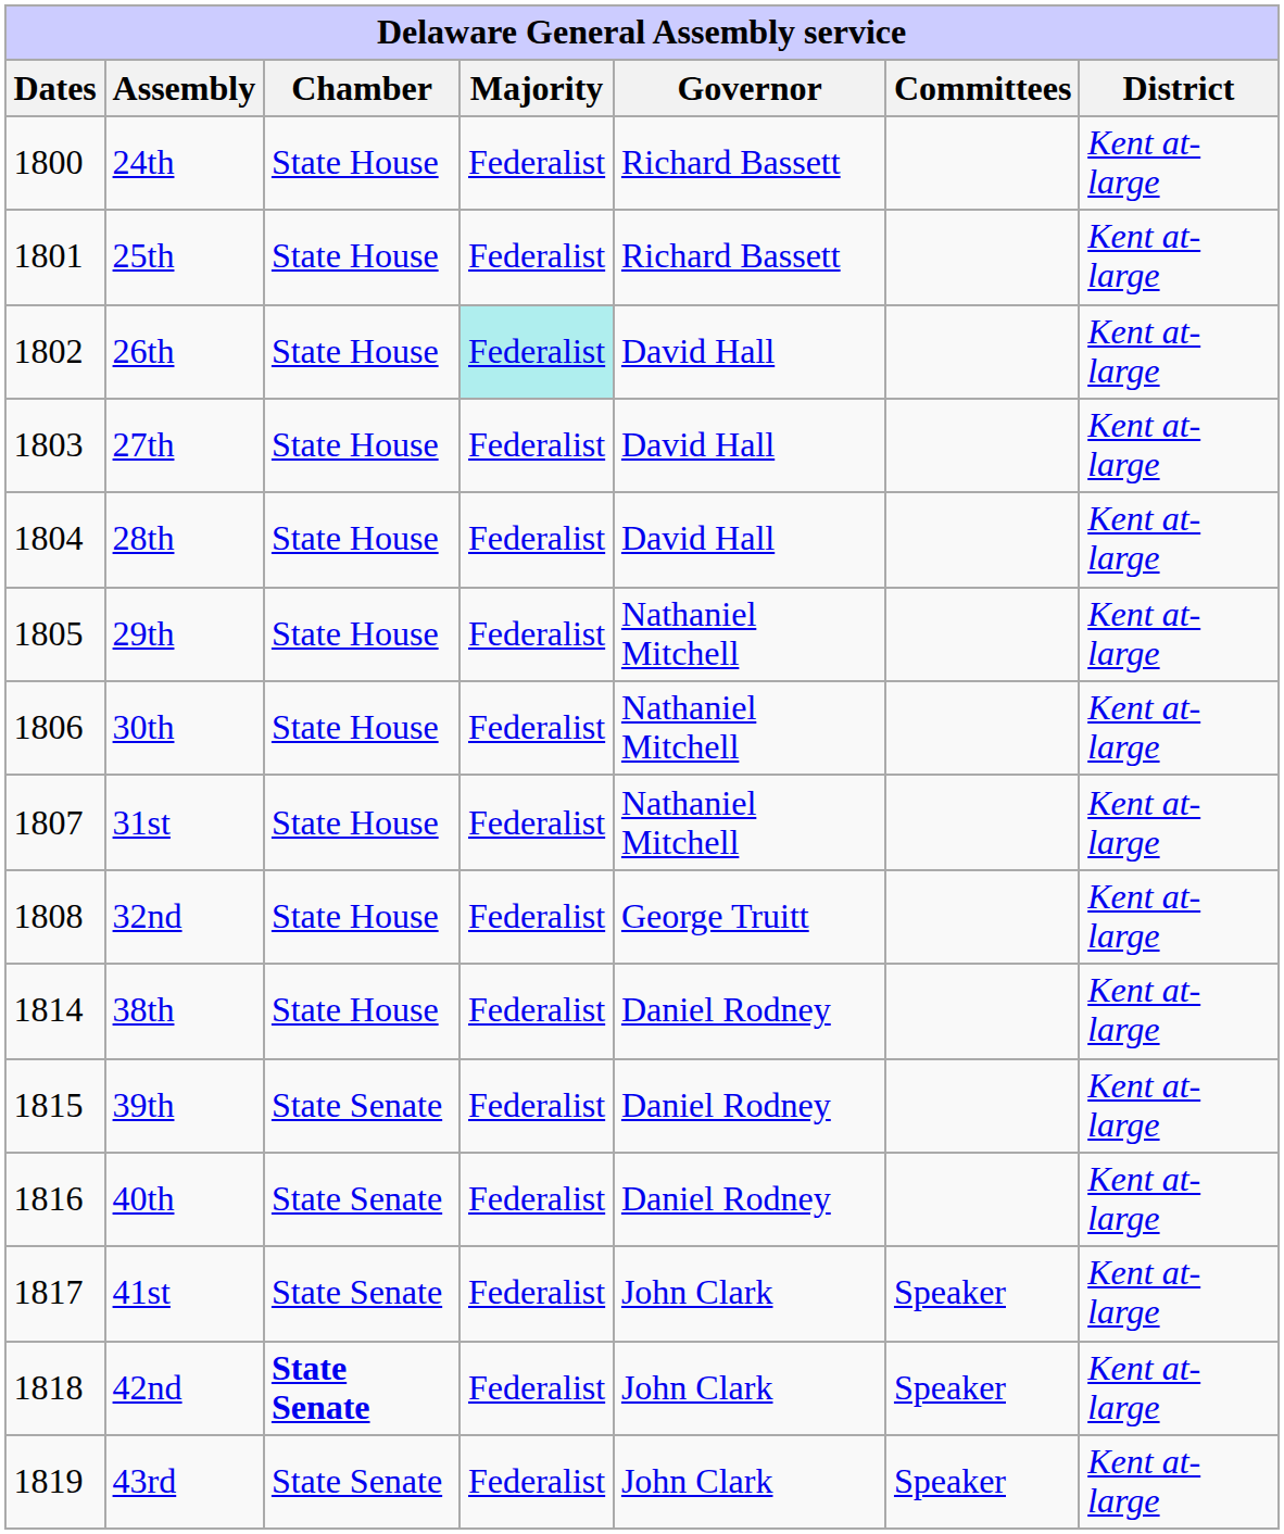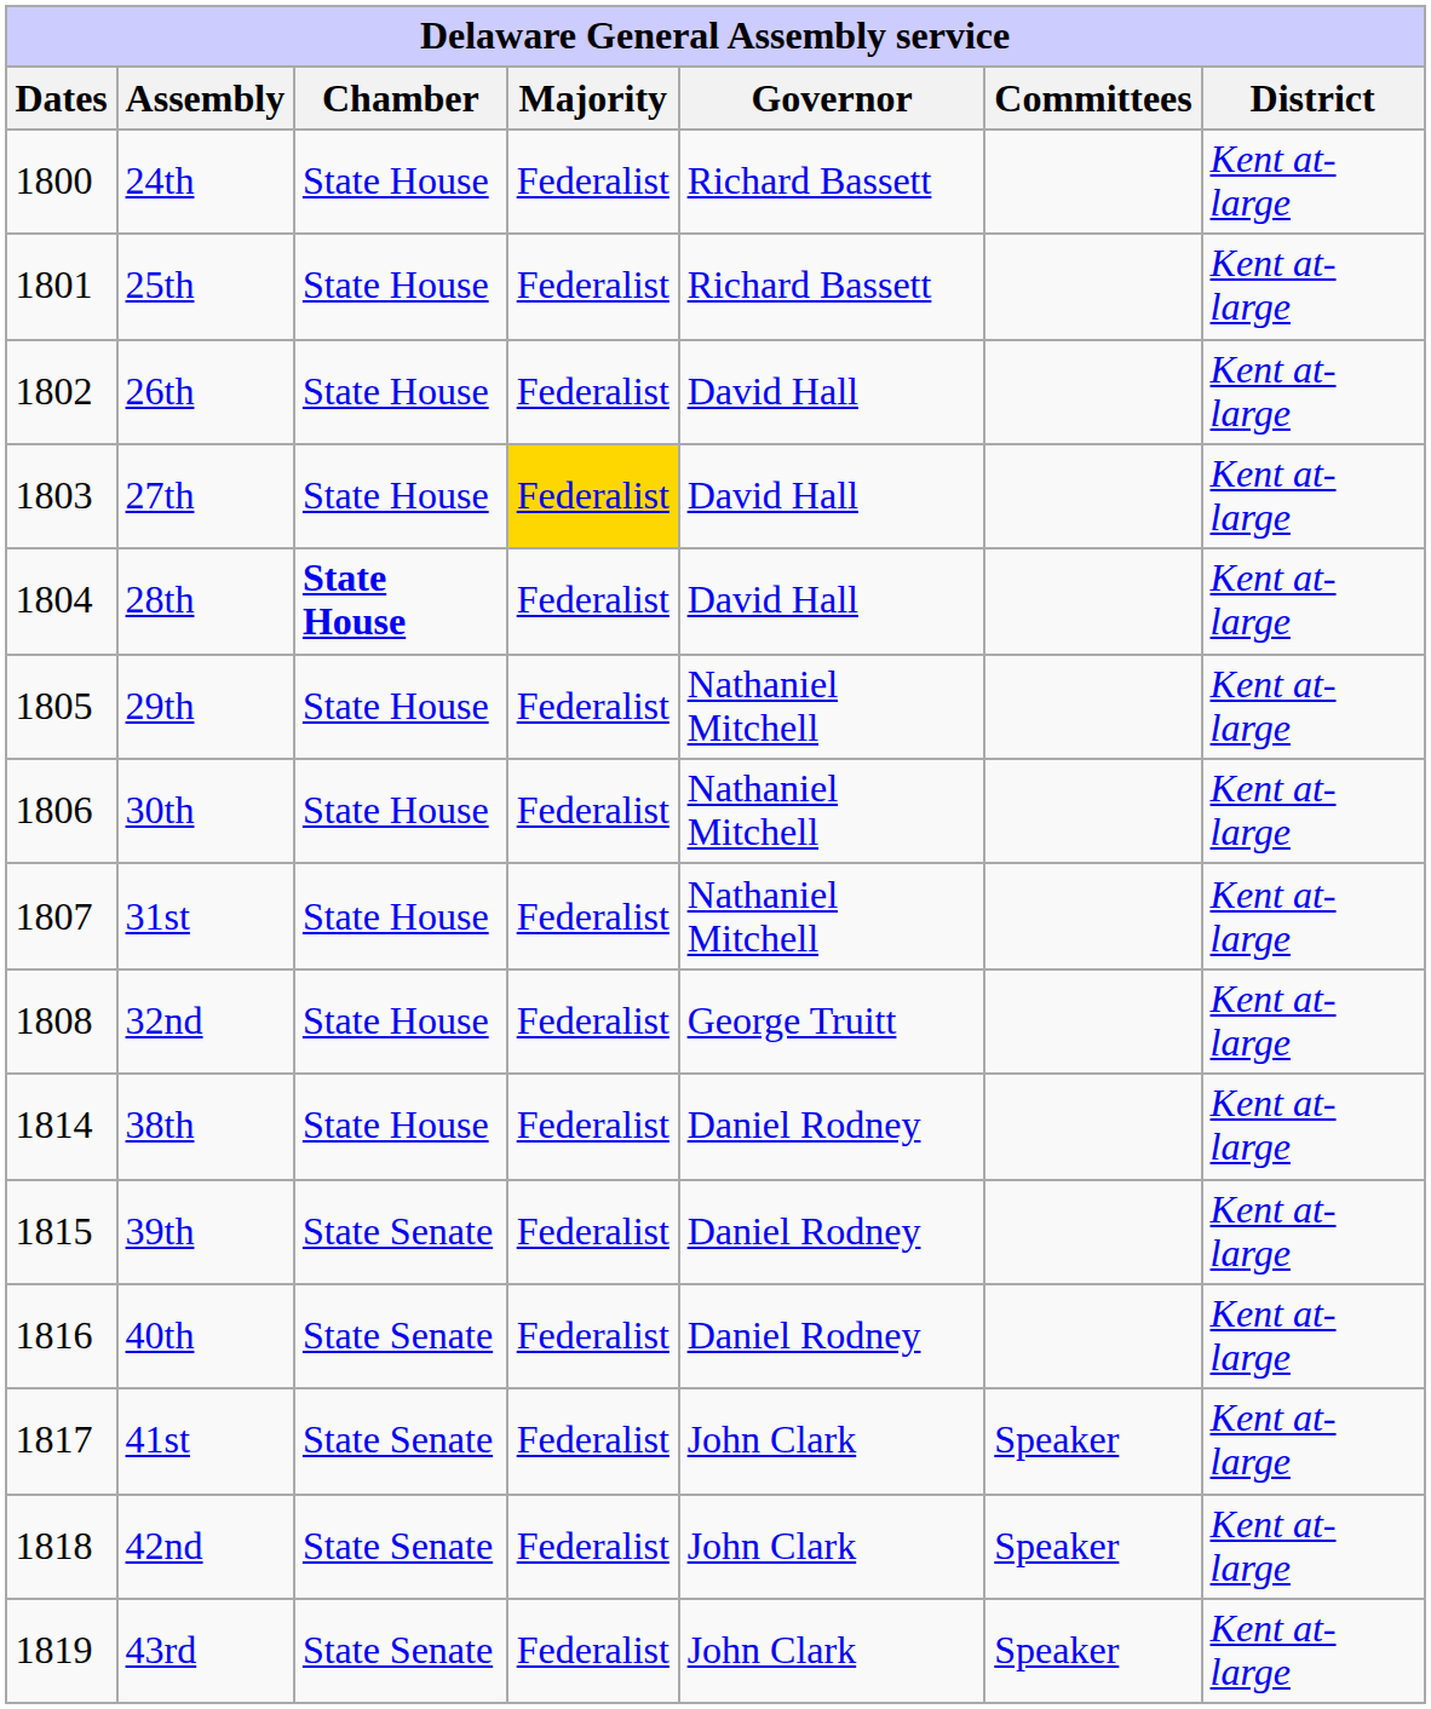26th | Majority: paleturquoise background -> no background
27th | Majority: no background -> gold background
28th | Chamber: normal -> bold
42nd | Chamber: bold -> normal
